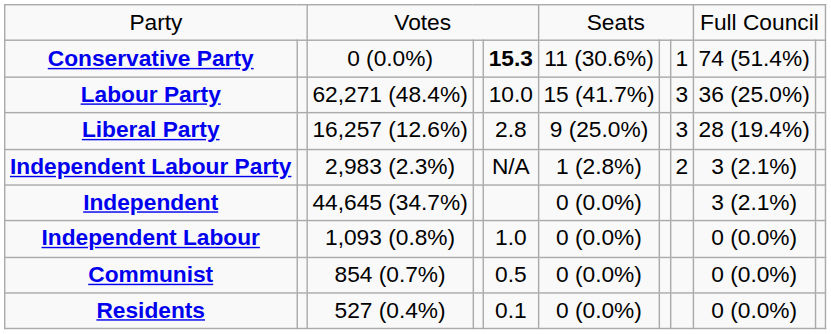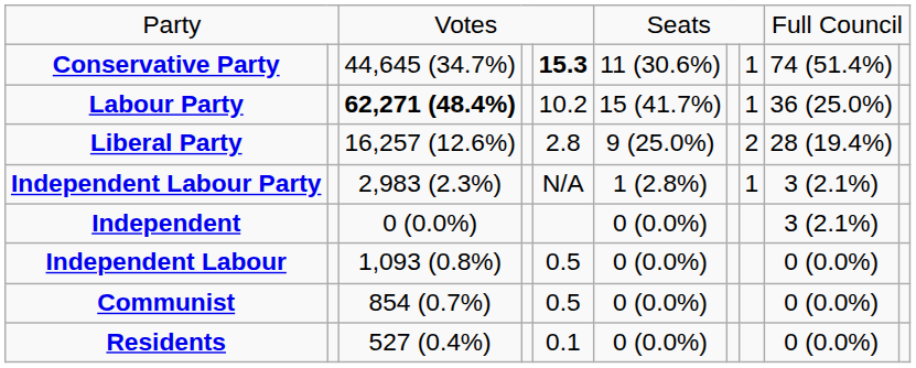Conservative Party | column 3: 0 (0.0%) -> 44,645 (34.7%)
Labour Party | column 3: normal -> bold
Labour Party | column 5: 10.0 -> 10.2
Labour Party | column 8: 3 -> 1
Liberal Party | column 8: 3 -> 2
Independent Labour Party | column 8: 2 -> 1
Independent | column 3: 44,645 (34.7%) -> 0 (0.0%)
Independent Labour | column 5: 1.0 -> 0.5
